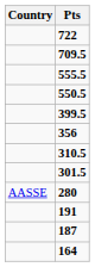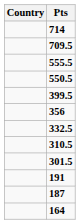- row: 722
+ row: 714
+ row: 332.5
- row: AASSE | 280
